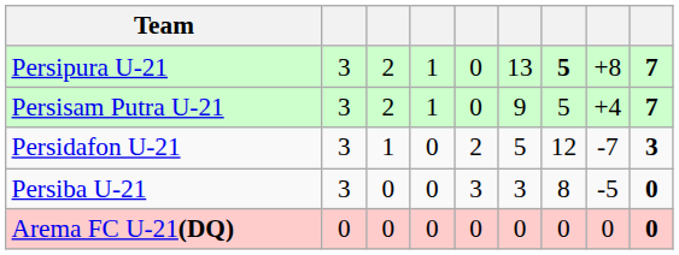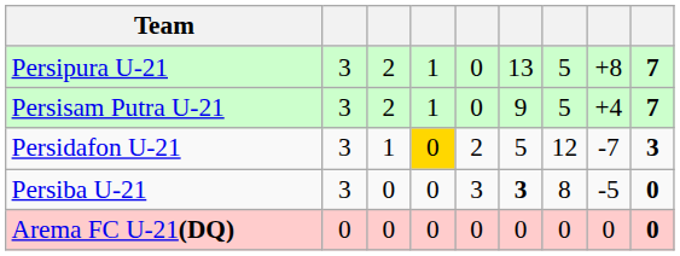Persipura U-21 | column 7: bold -> normal
Persidafon U-21 | column 4: no background -> gold background
Persiba U-21 | column 6: normal -> bold
